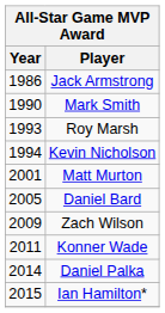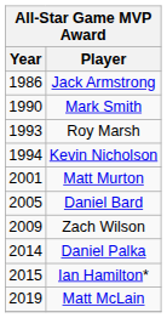- row: 2011 | Konner Wade
+ row: 2019 | Matt McLain
